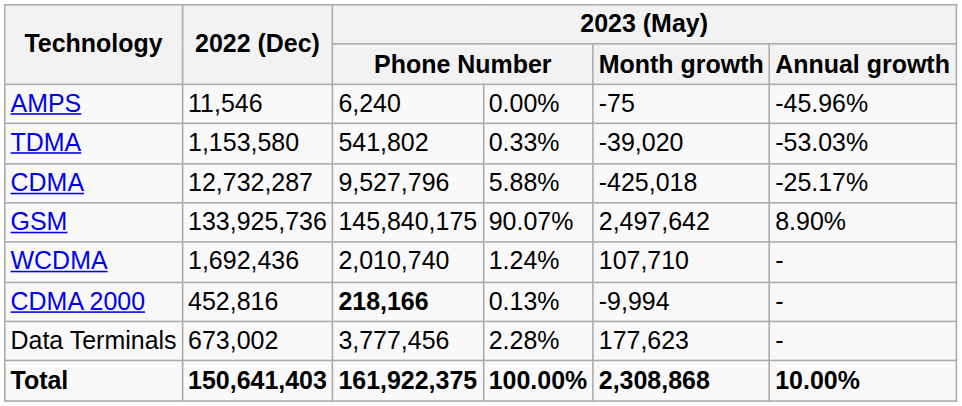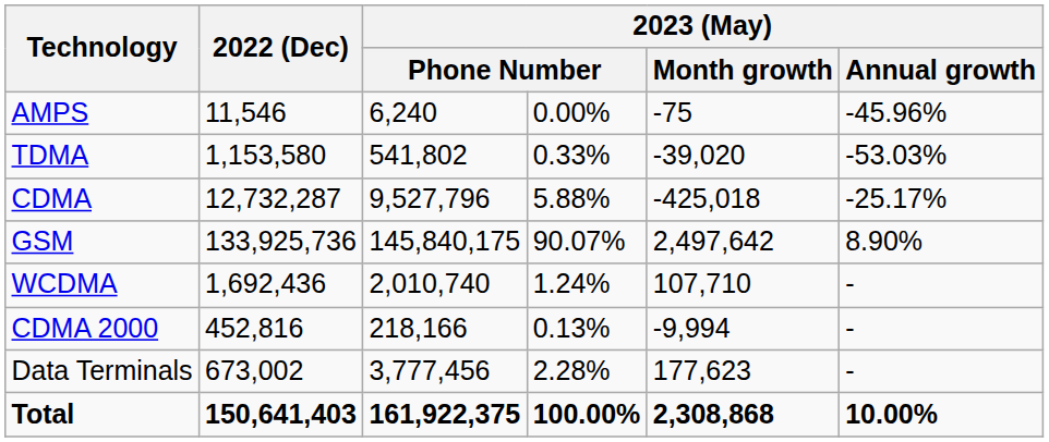CDMA 2000 | column 3: bold -> normal
